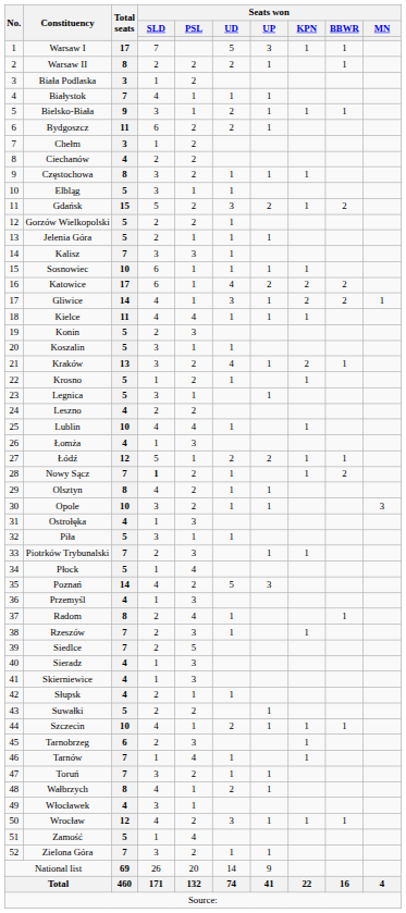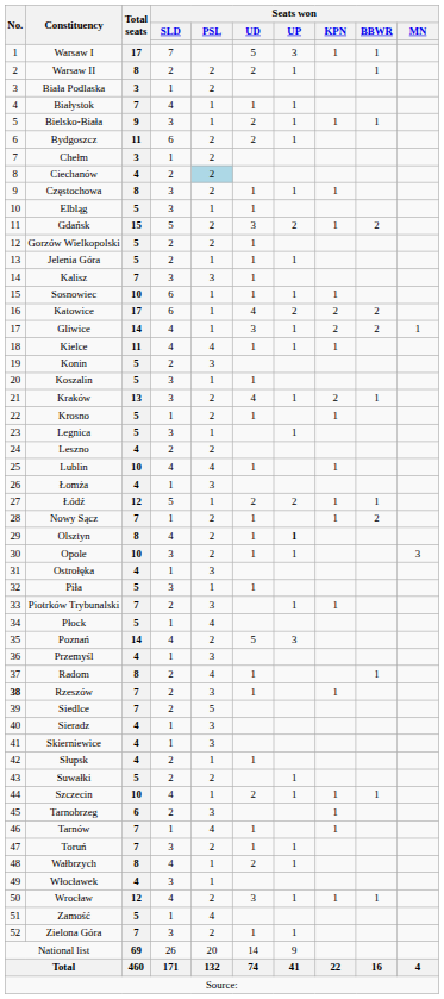Ciechanów | Seats won / PSL: no background -> lightblue background
Nowy Sącz | Seats won / SLD: bold -> normal
Olsztyn | Seats won / UP: normal -> bold
Rzeszów | No.: normal -> bold
